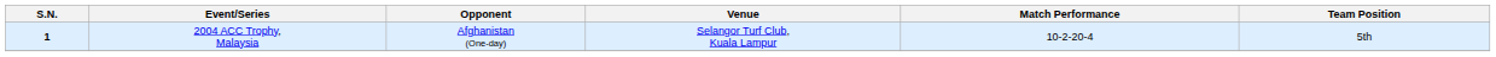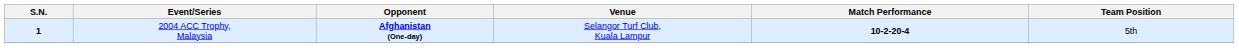2004 ACC Trophy, Malaysia | Opponent: normal -> bold
2004 ACC Trophy, Malaysia | Match Performance: normal -> bold
